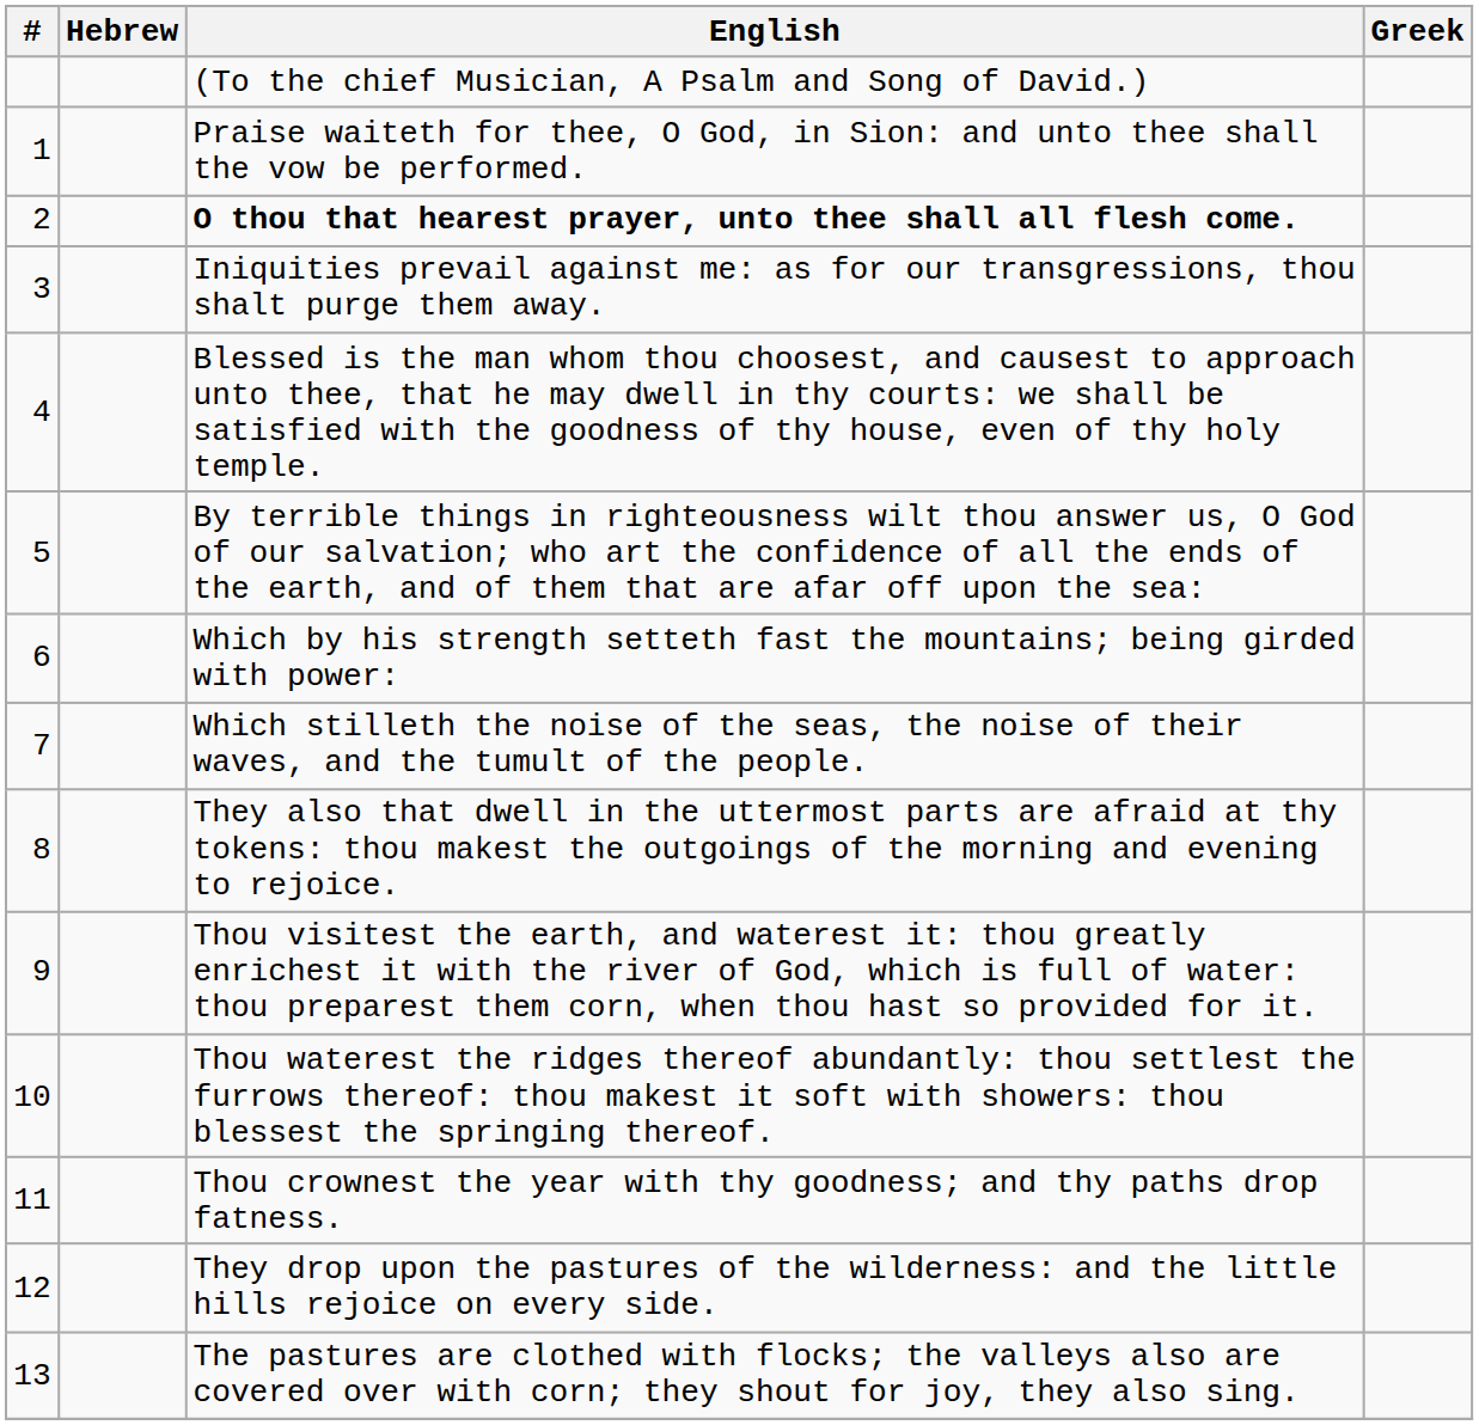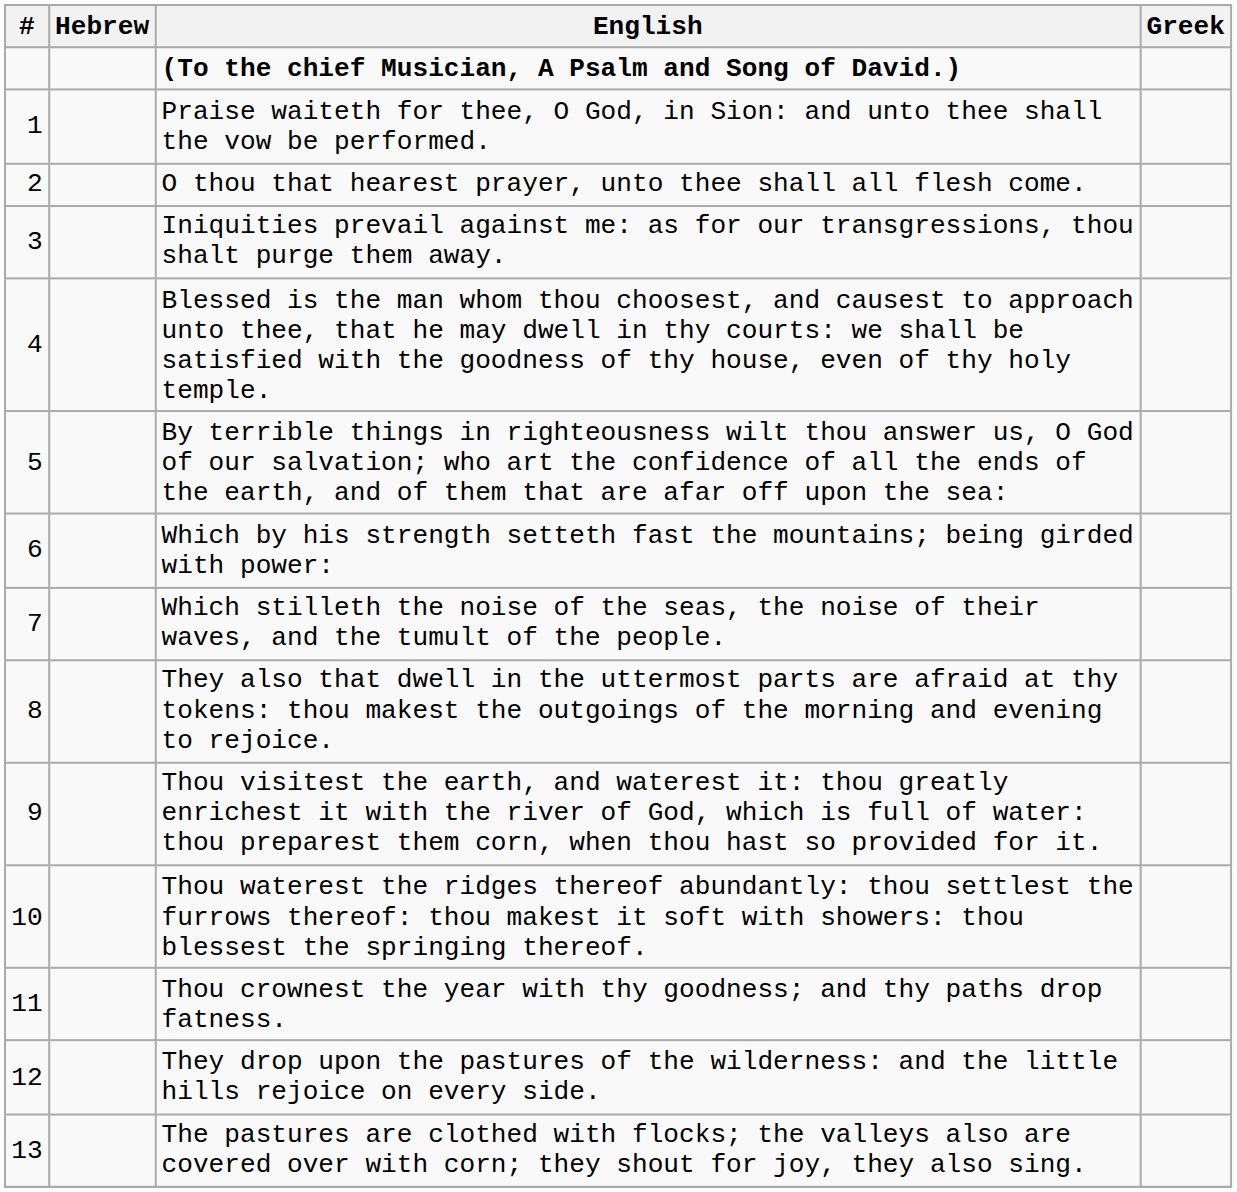(To the chief Musician, A Psalm and Song of David.) | English: normal -> bold
O thou that hearest prayer, unto thee shall all flesh come. | English: bold -> normal
